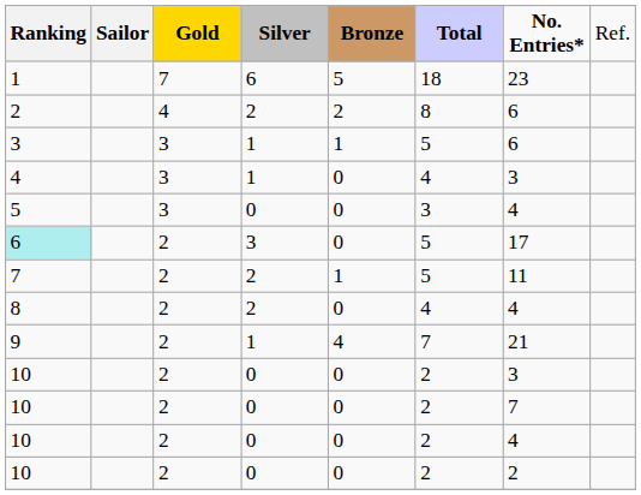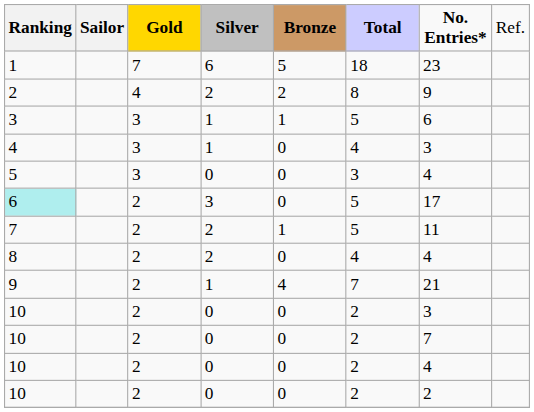row 3 | column 7: 6 -> 9
